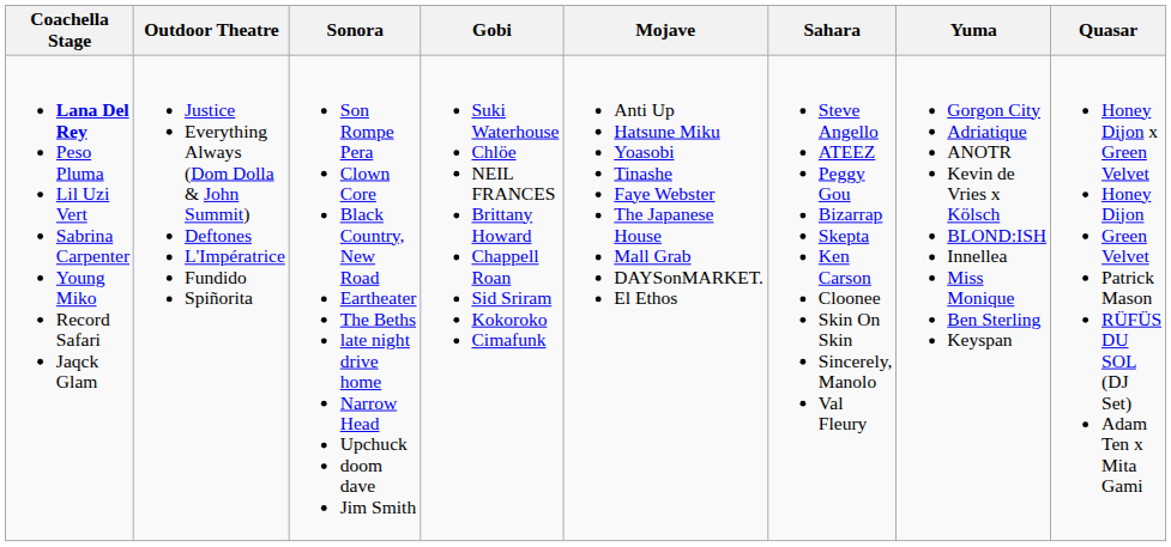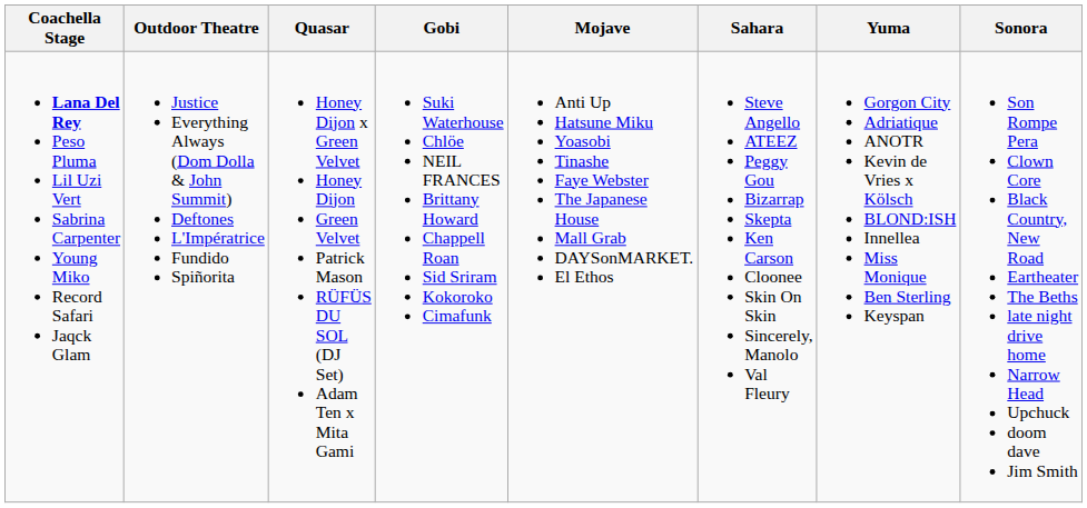columns swapped: Sonora <-> Quasar
